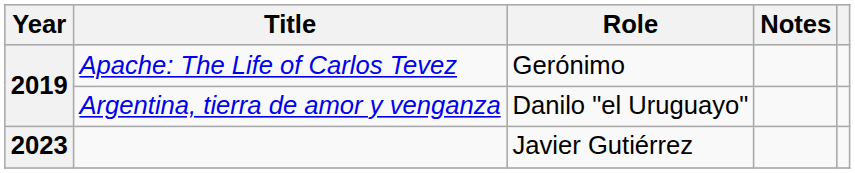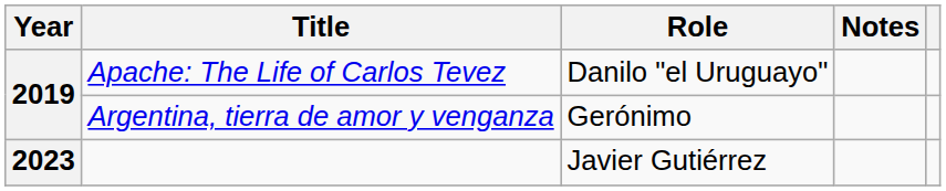Apache: The Life of Carlos Tevez | Role: Gerónimo -> Danilo "el Uruguayo"
Argentina, tierra de amor y venganza | Role: Danilo "el Uruguayo" -> Gerónimo
